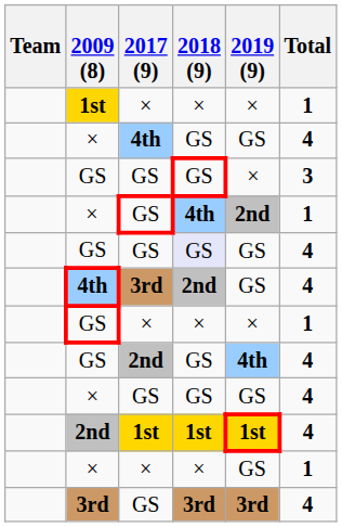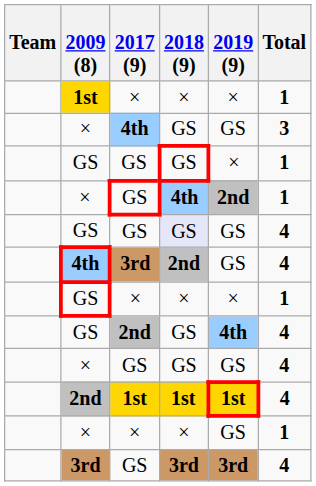row 3 | Total: 4 -> 3
row 4 | Total: 3 -> 1
